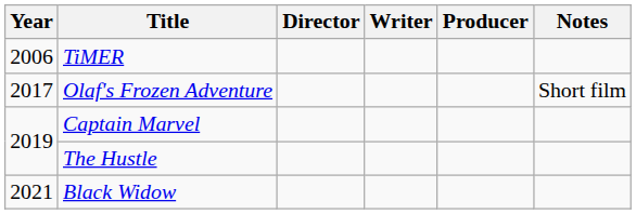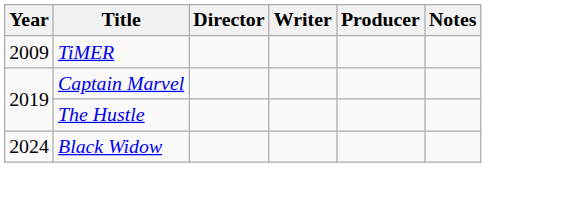TiMER | Year: 2006 -> 2009
- row: 2017 | Olaf's Frozen Adventure | Short film
Black Widow | Year: 2021 -> 2024
